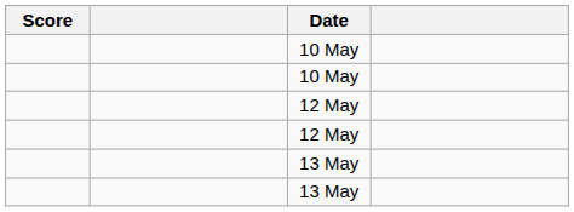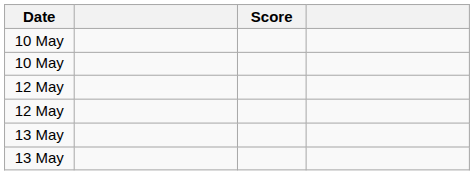columns swapped: Date <-> Score
